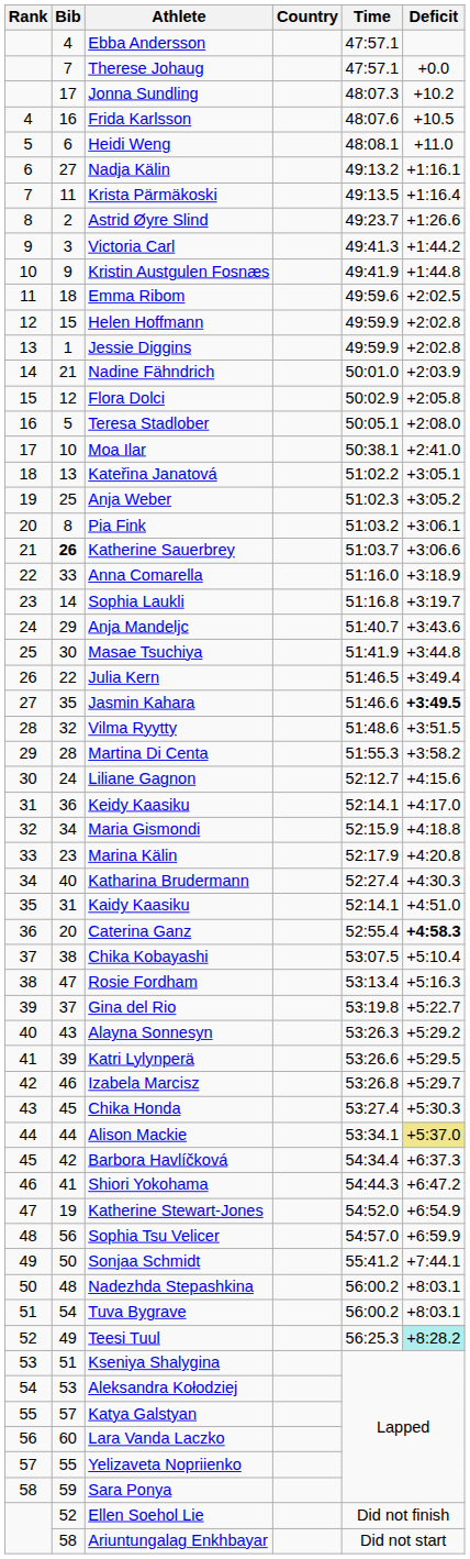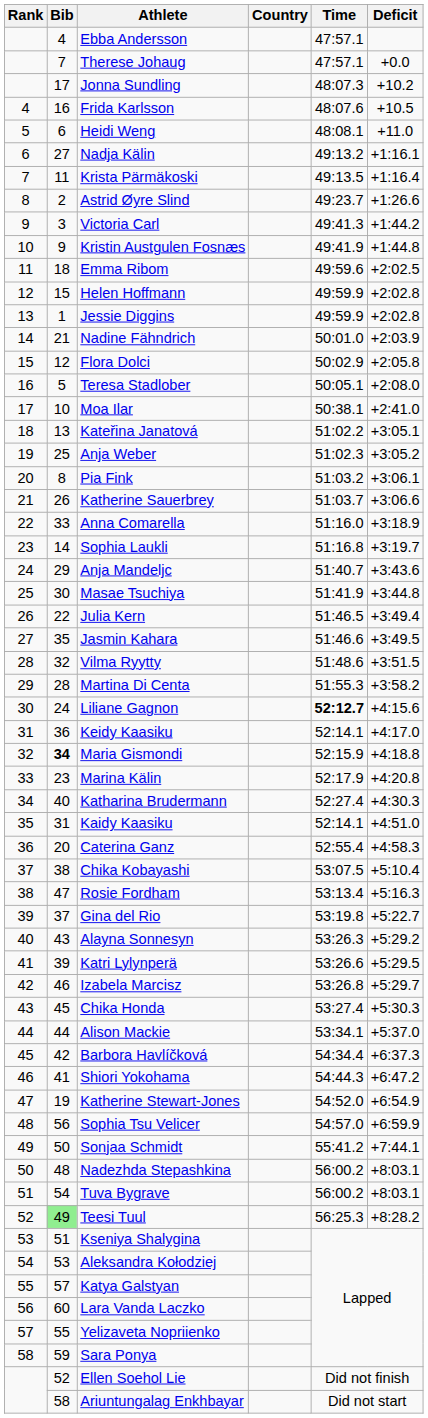Katherine Sauerbrey | Bib: bold -> normal
Jasmin Kahara | Deficit: bold -> normal
Liliane Gagnon | Time: normal -> bold
Maria Gismondi | Bib: normal -> bold
Caterina Ganz | Deficit: bold -> normal
Alison Mackie | Deficit: khaki background -> no background
Teesi Tuul | Bib: no background -> lightgreen background
Teesi Tuul | Deficit: paleturquoise background -> no background
